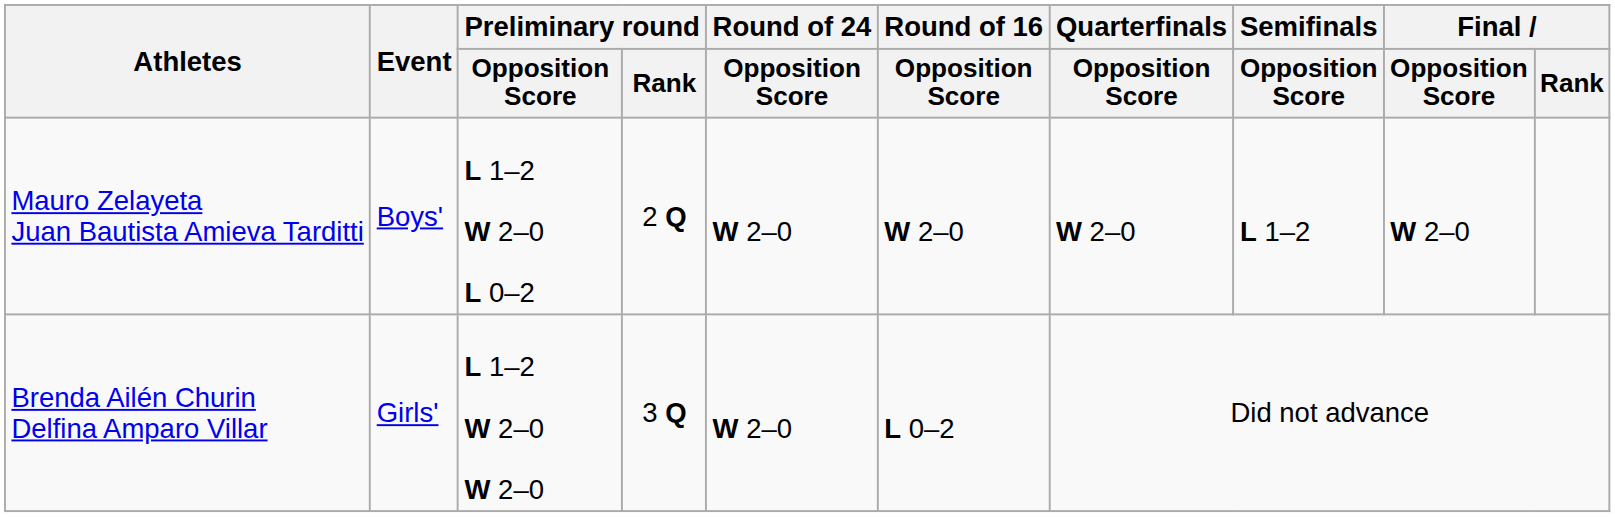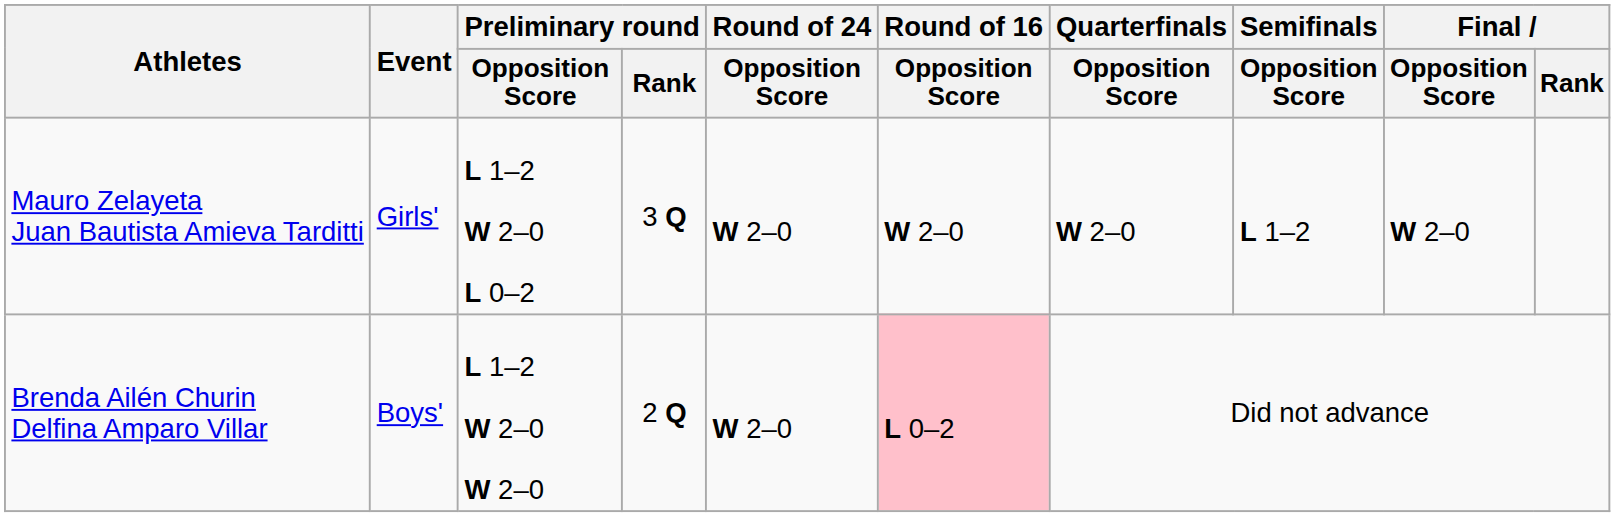Mauro Zelayeta Juan Bautista Amieva Tarditti | Event: Boys' -> Girls'
Mauro Zelayeta Juan Bautista Amieva Tarditti | Preliminary round / Rank: 2 Q -> 3 Q
Brenda Ailén Churin Delfina Amparo Villar | Event: Girls' -> Boys'
Brenda Ailén Churin Delfina Amparo Villar | Preliminary round / Rank: 3 Q -> 2 Q
Brenda Ailén Churin Delfina Amparo Villar | Round of 16 / Opposition Score: no background -> pink background
